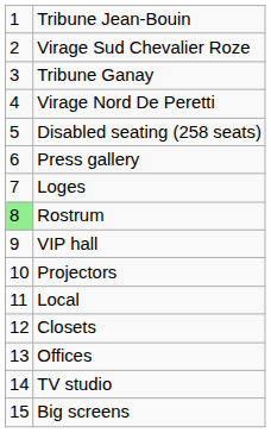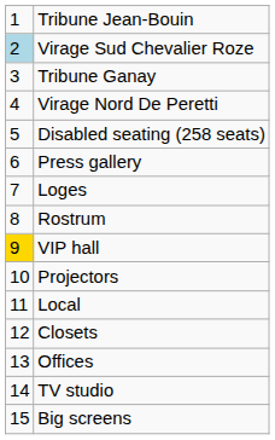Virage Sud Chevalier Roze | column 1: no background -> lightblue background
Rostrum | column 1: lightgreen background -> no background
VIP hall | column 1: no background -> gold background
